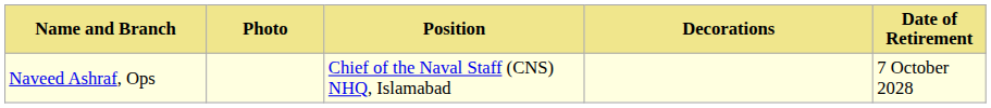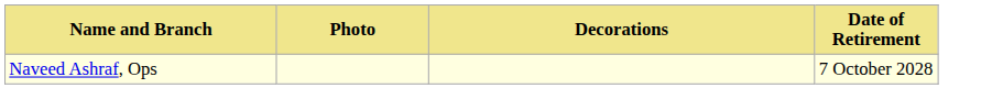- column: Position | Chief of the Naval Staff (CNS) NHQ, Islamabad
